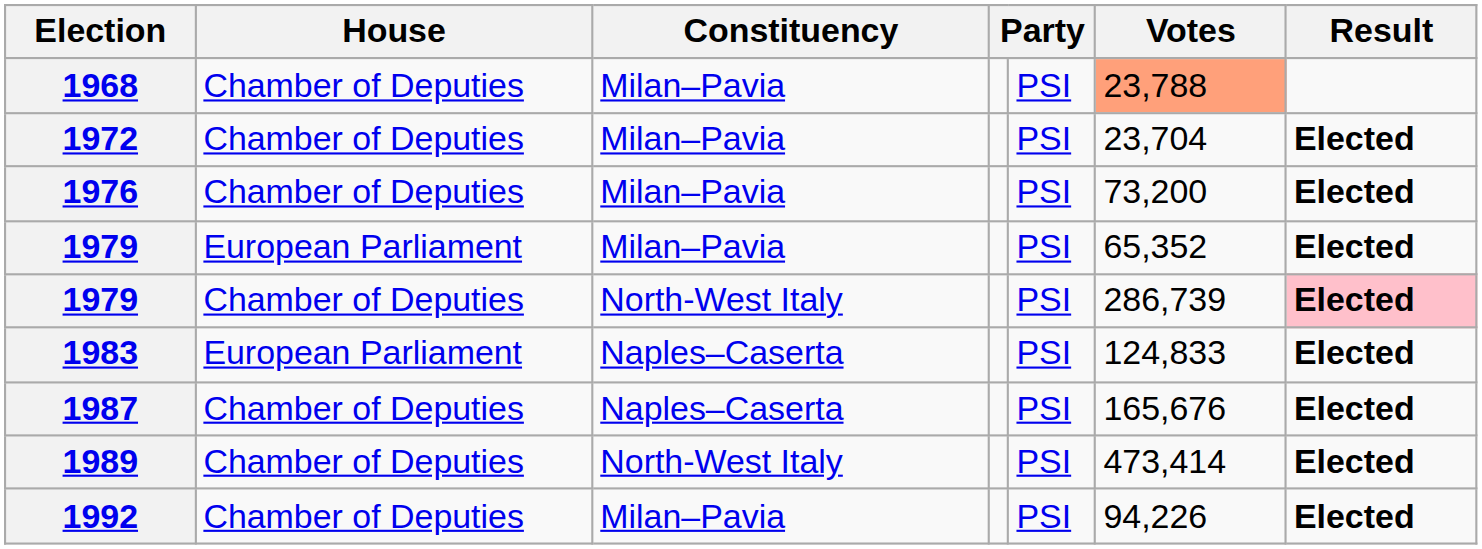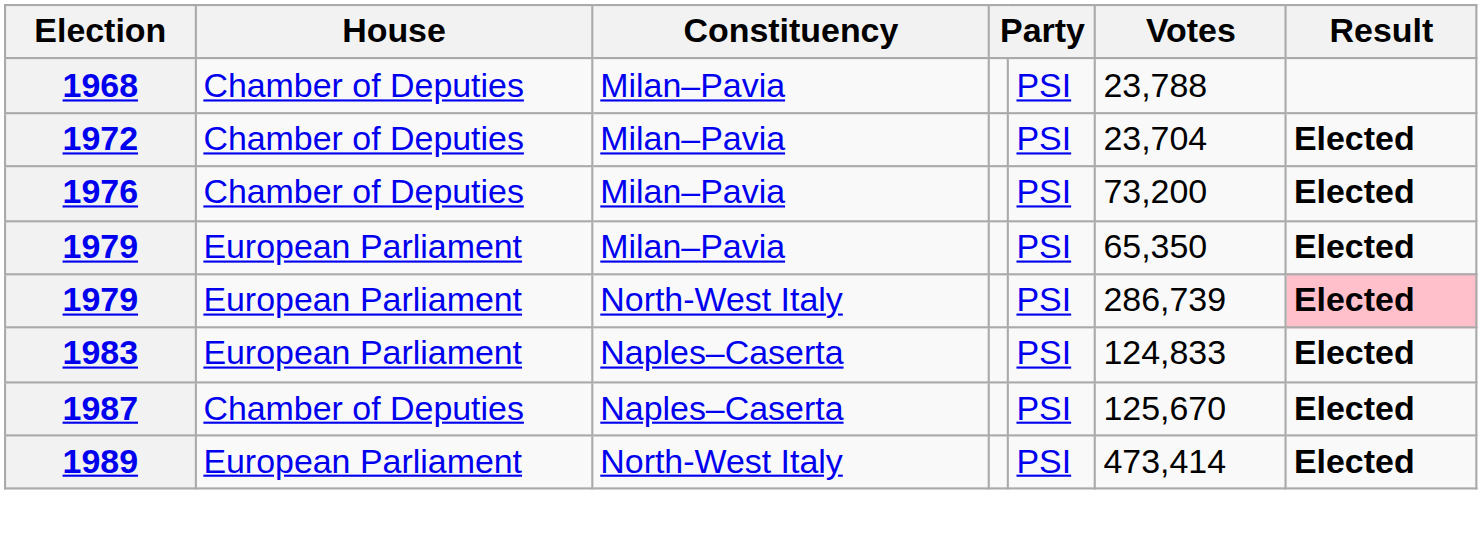1968 | Votes: lightsalmon background -> no background
1979 / Milan–Pavia | Votes: 65,352 -> 65,350
1979 / North-West Italy | House: Chamber of Deputies -> European Parliament
1987 | Votes: 165,676 -> 125,670
1989 | House: Chamber of Deputies -> European Parliament
- row: 1992 | Chamber of Deputies | Milan–Pavia | PSI | 94,226 | Elected
